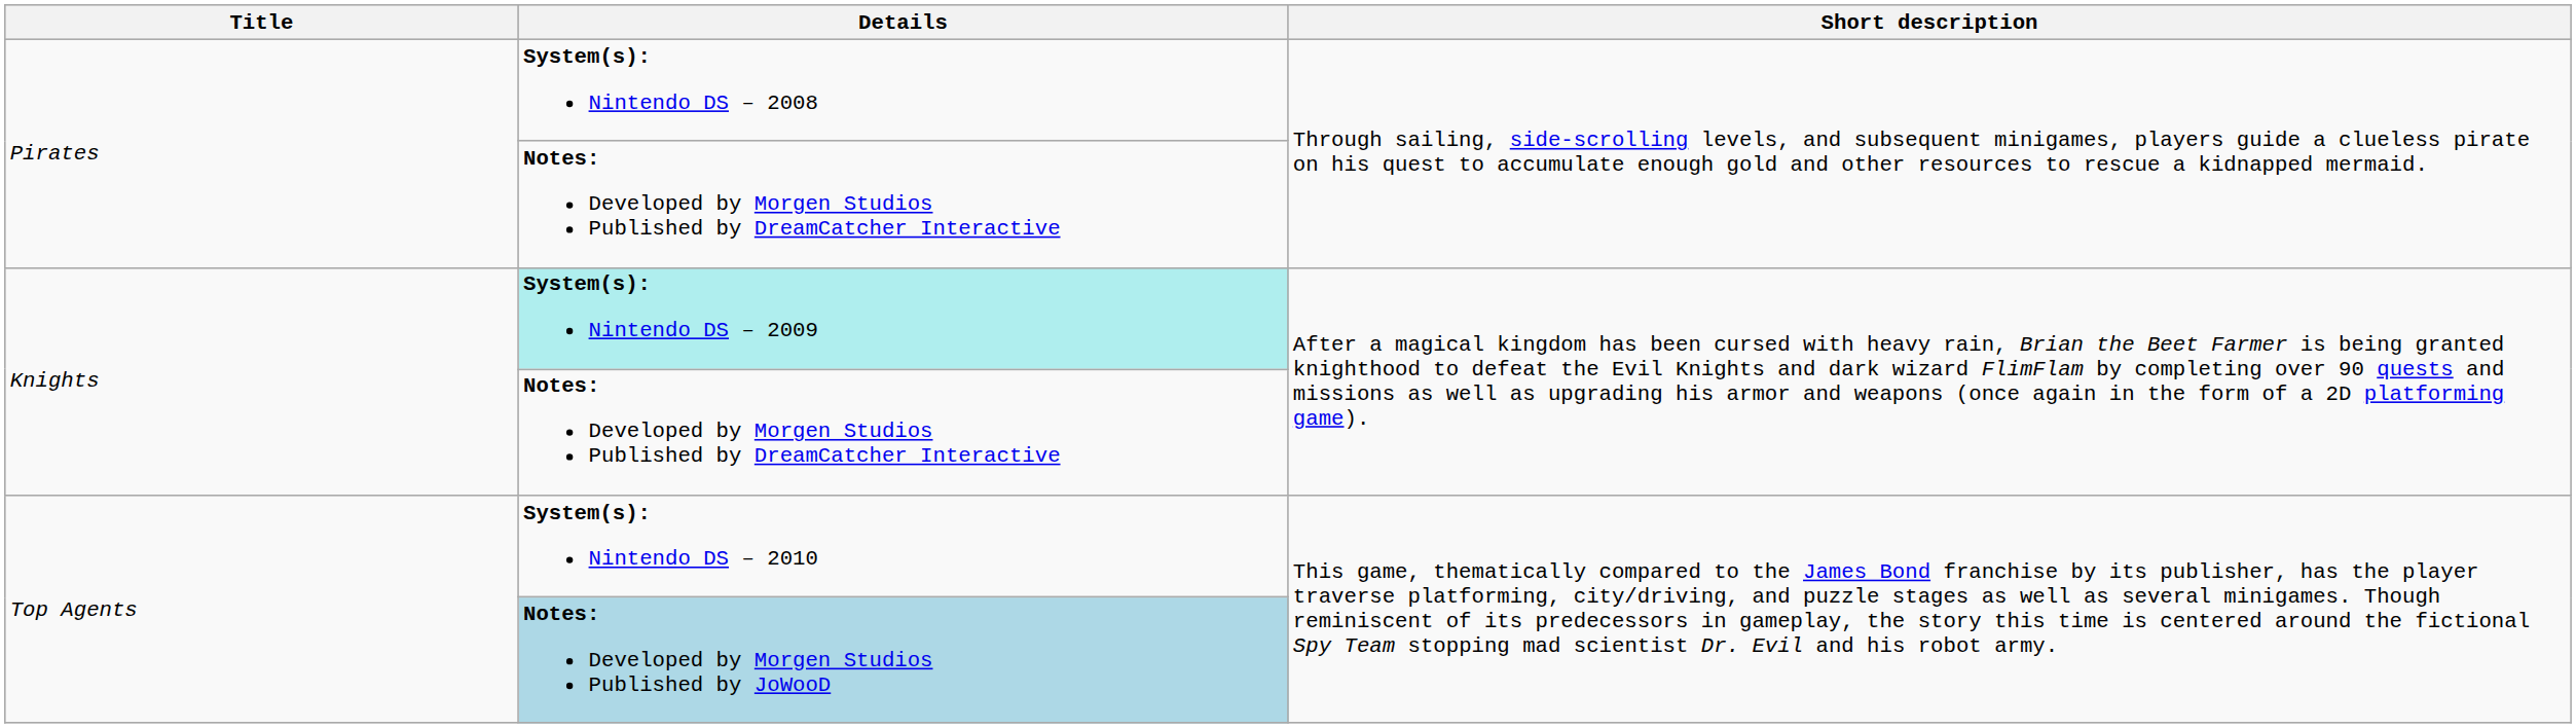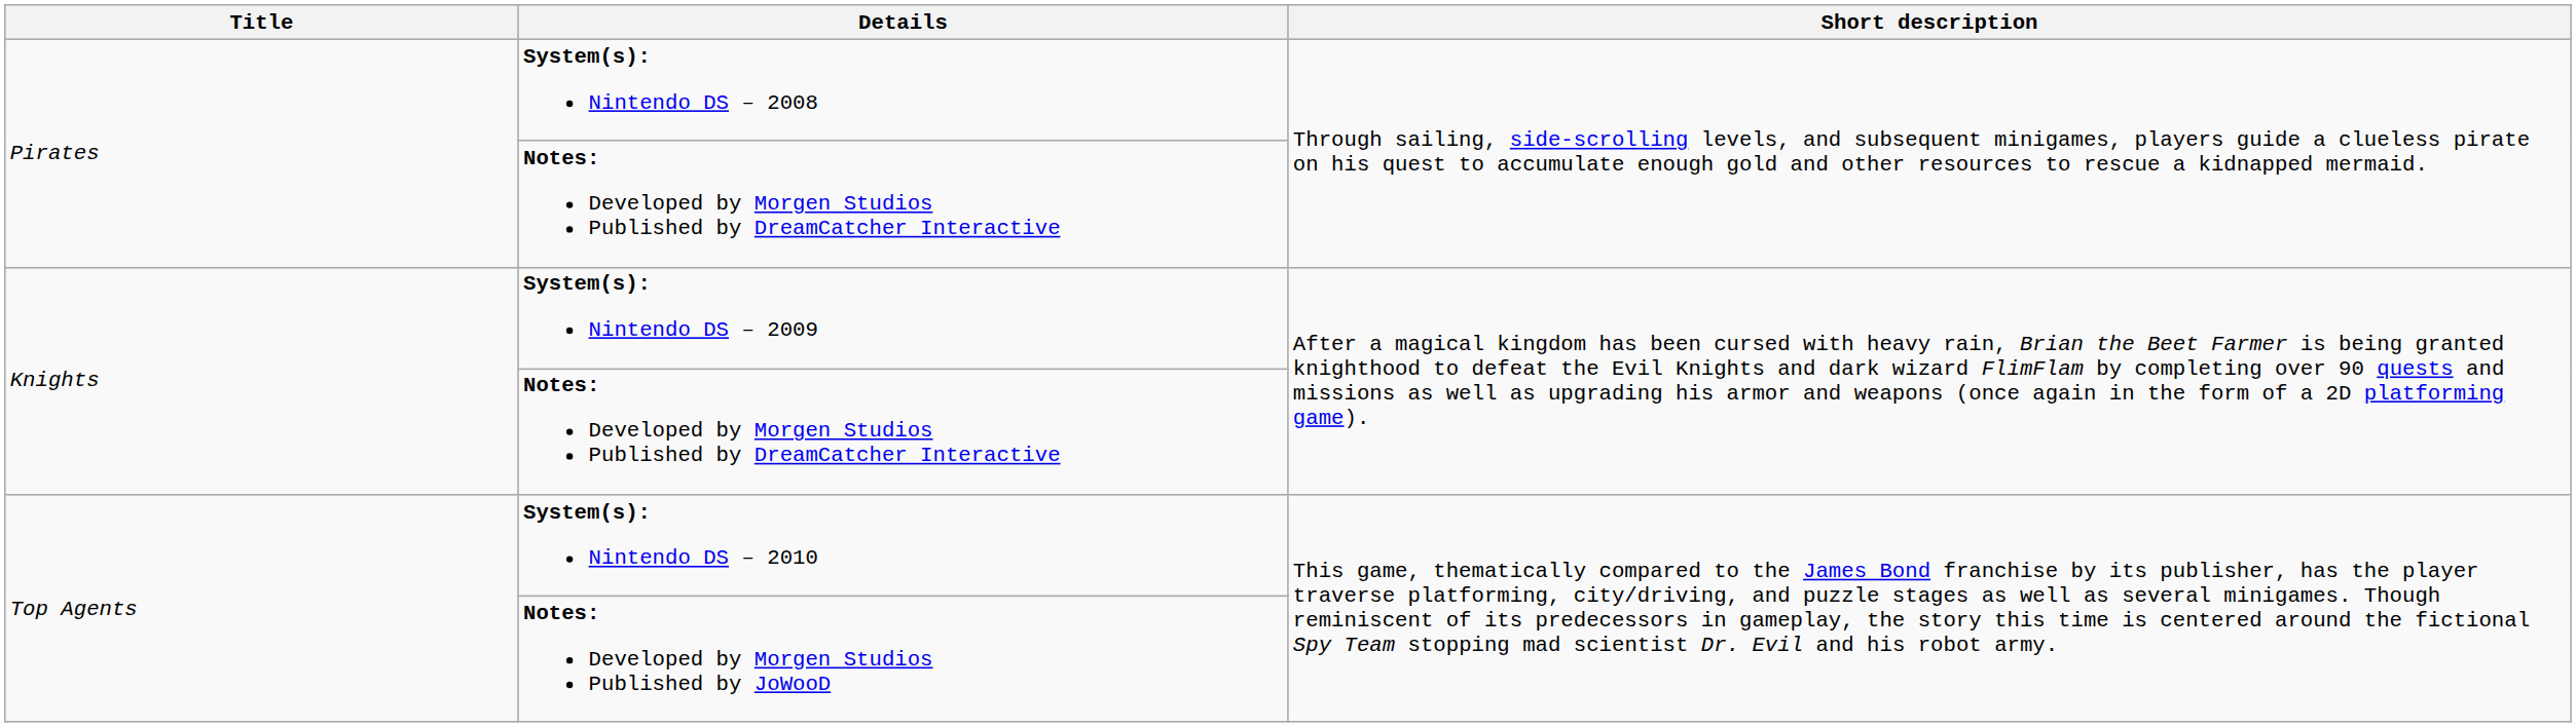System(s): Nintendo DS – 2009 | Details: paleturquoise background -> no background
Notes: Developed by Morgen Studios Published by JoWooD | Details: lightblue background -> no background
